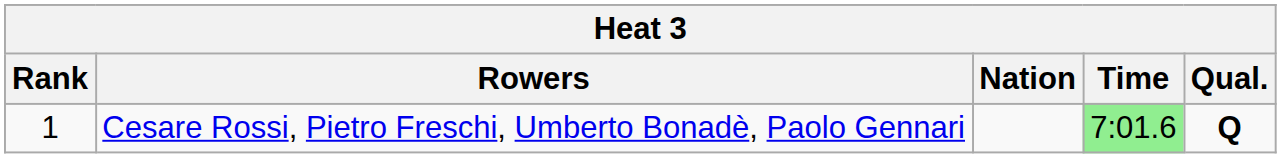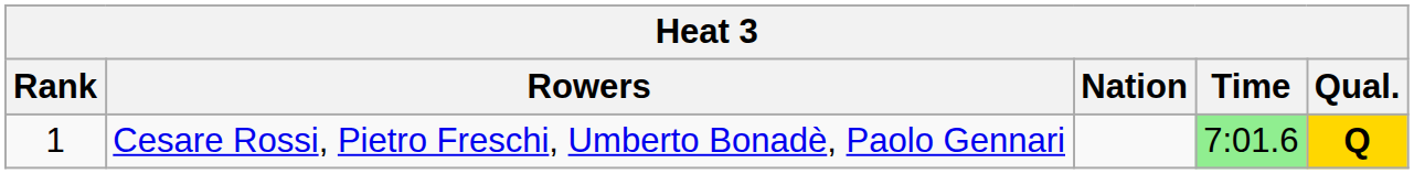Cesare Rossi, Pietro Freschi, Umberto Bonadè, Paolo Gennari | Qual.: no background -> gold background
